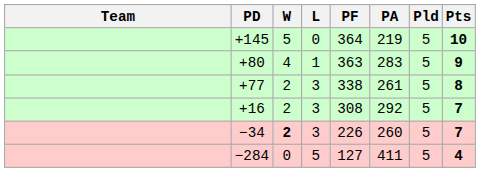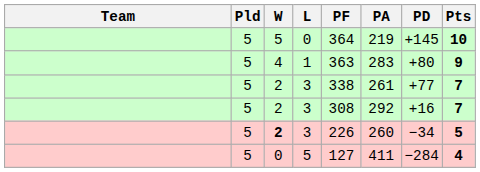columns swapped: Pld <-> PD
row 4 | Pts: 8 -> 7
row 6 | Pts: 7 -> 5
